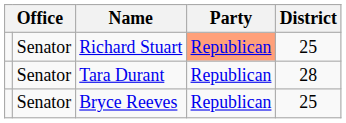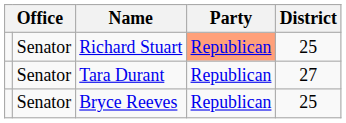Tara Durant | District: 28 -> 27
